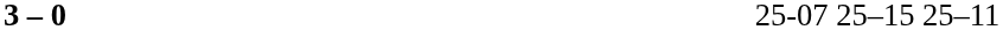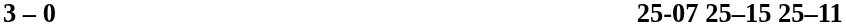row 1 | column 2: normal -> bold
